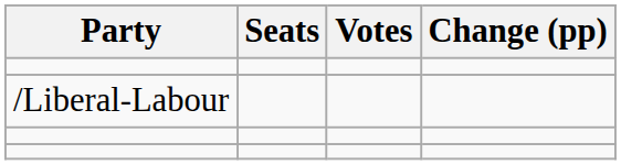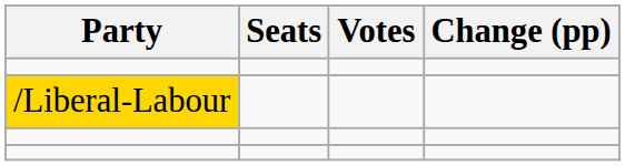/Liberal-Labour | Party: no background -> gold background
